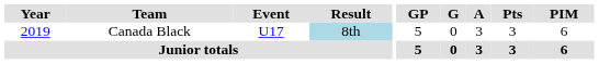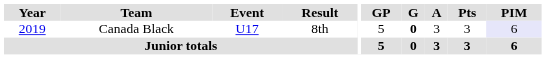Canada Black | Result: lightblue background -> no background
Canada Black | G: normal -> bold
Canada Black | PIM: no background -> lavender background
